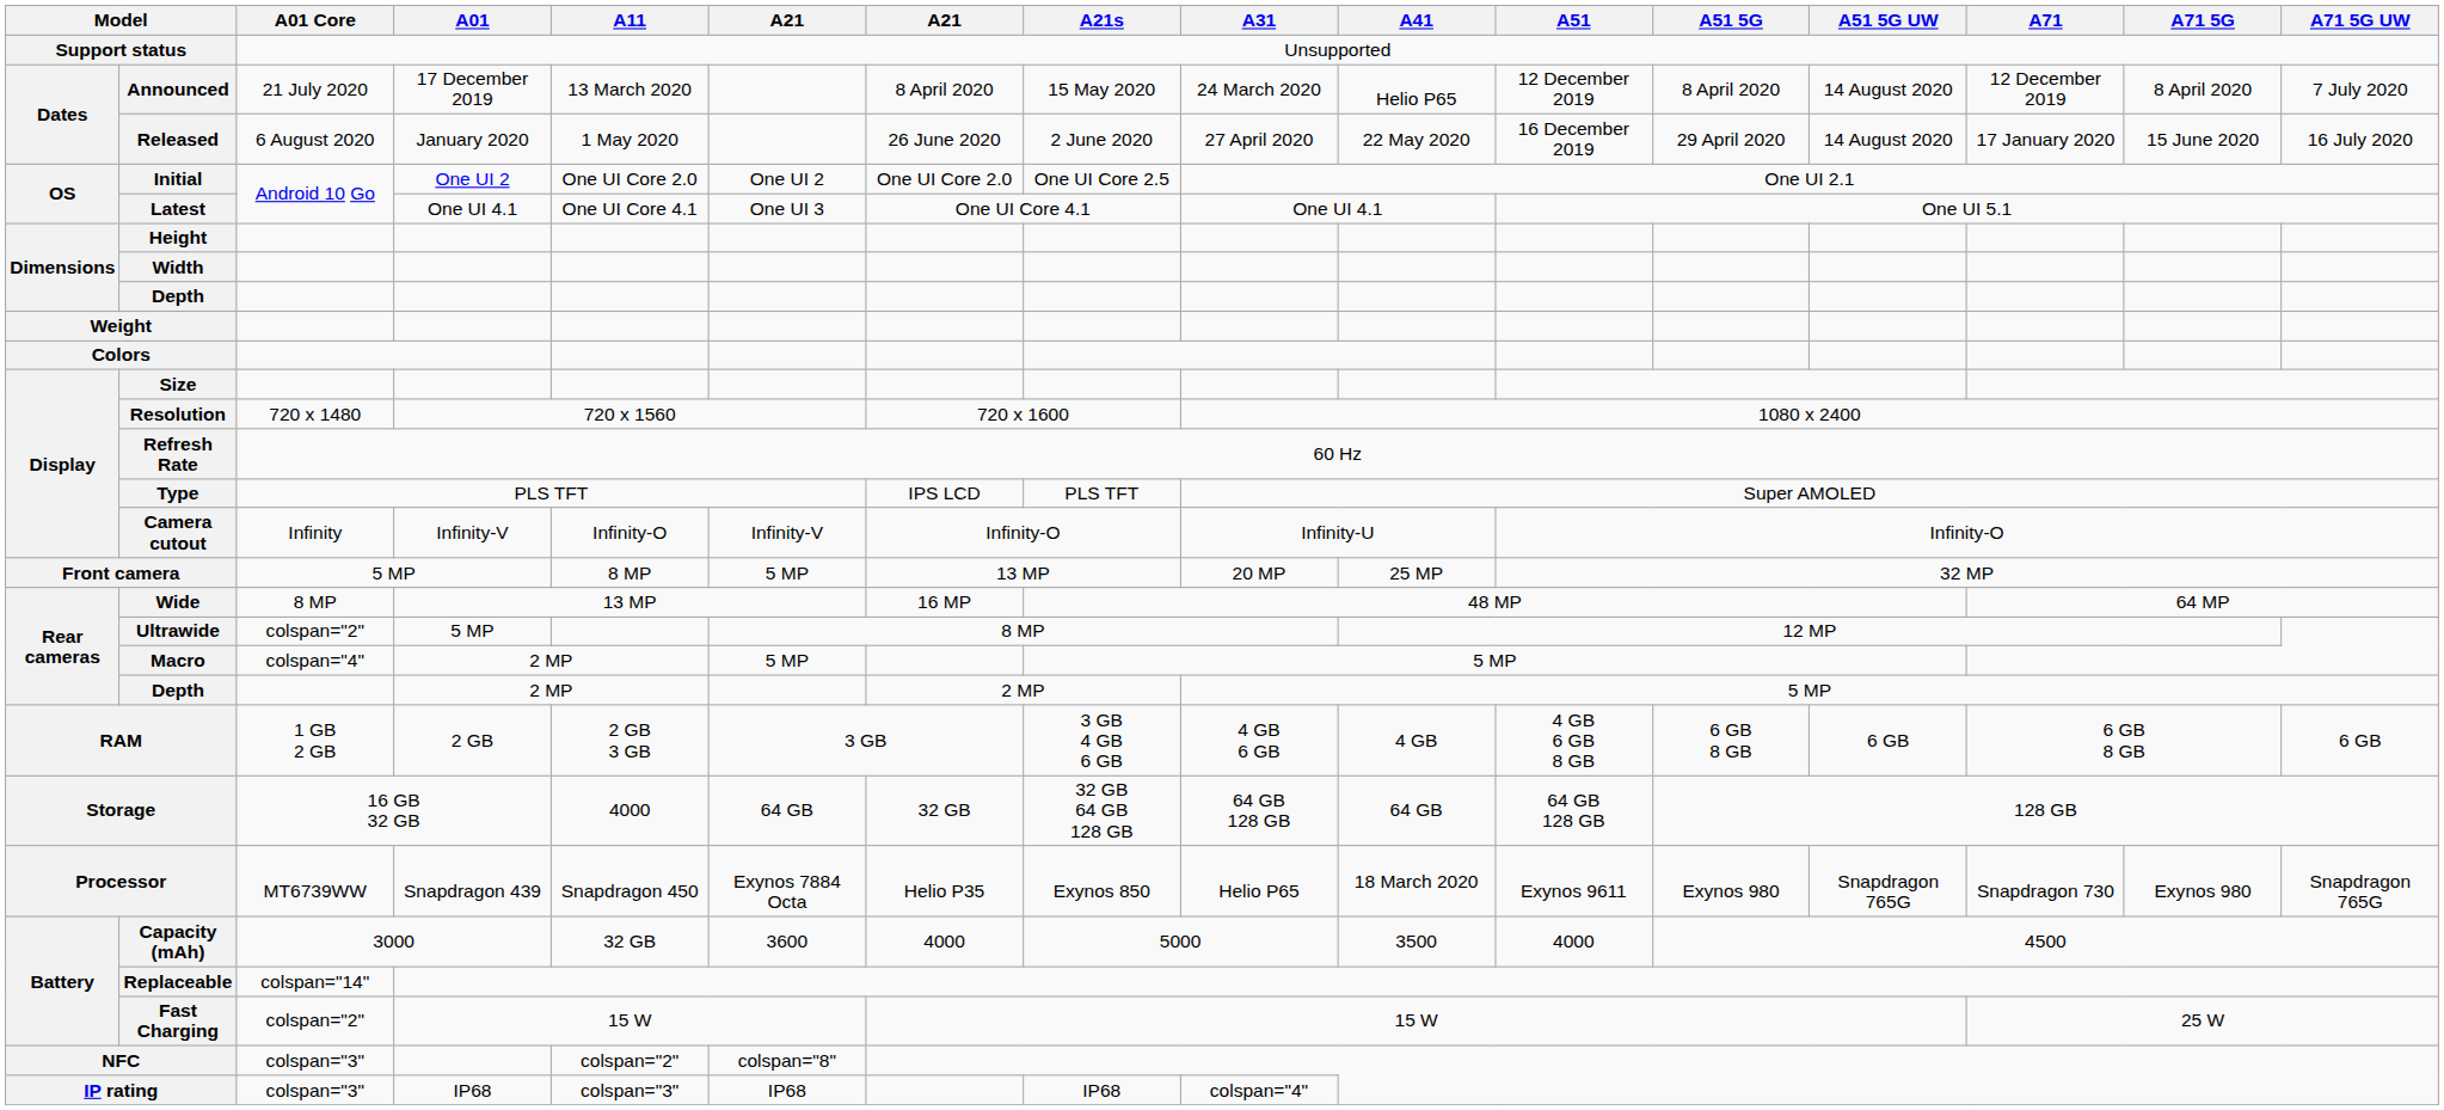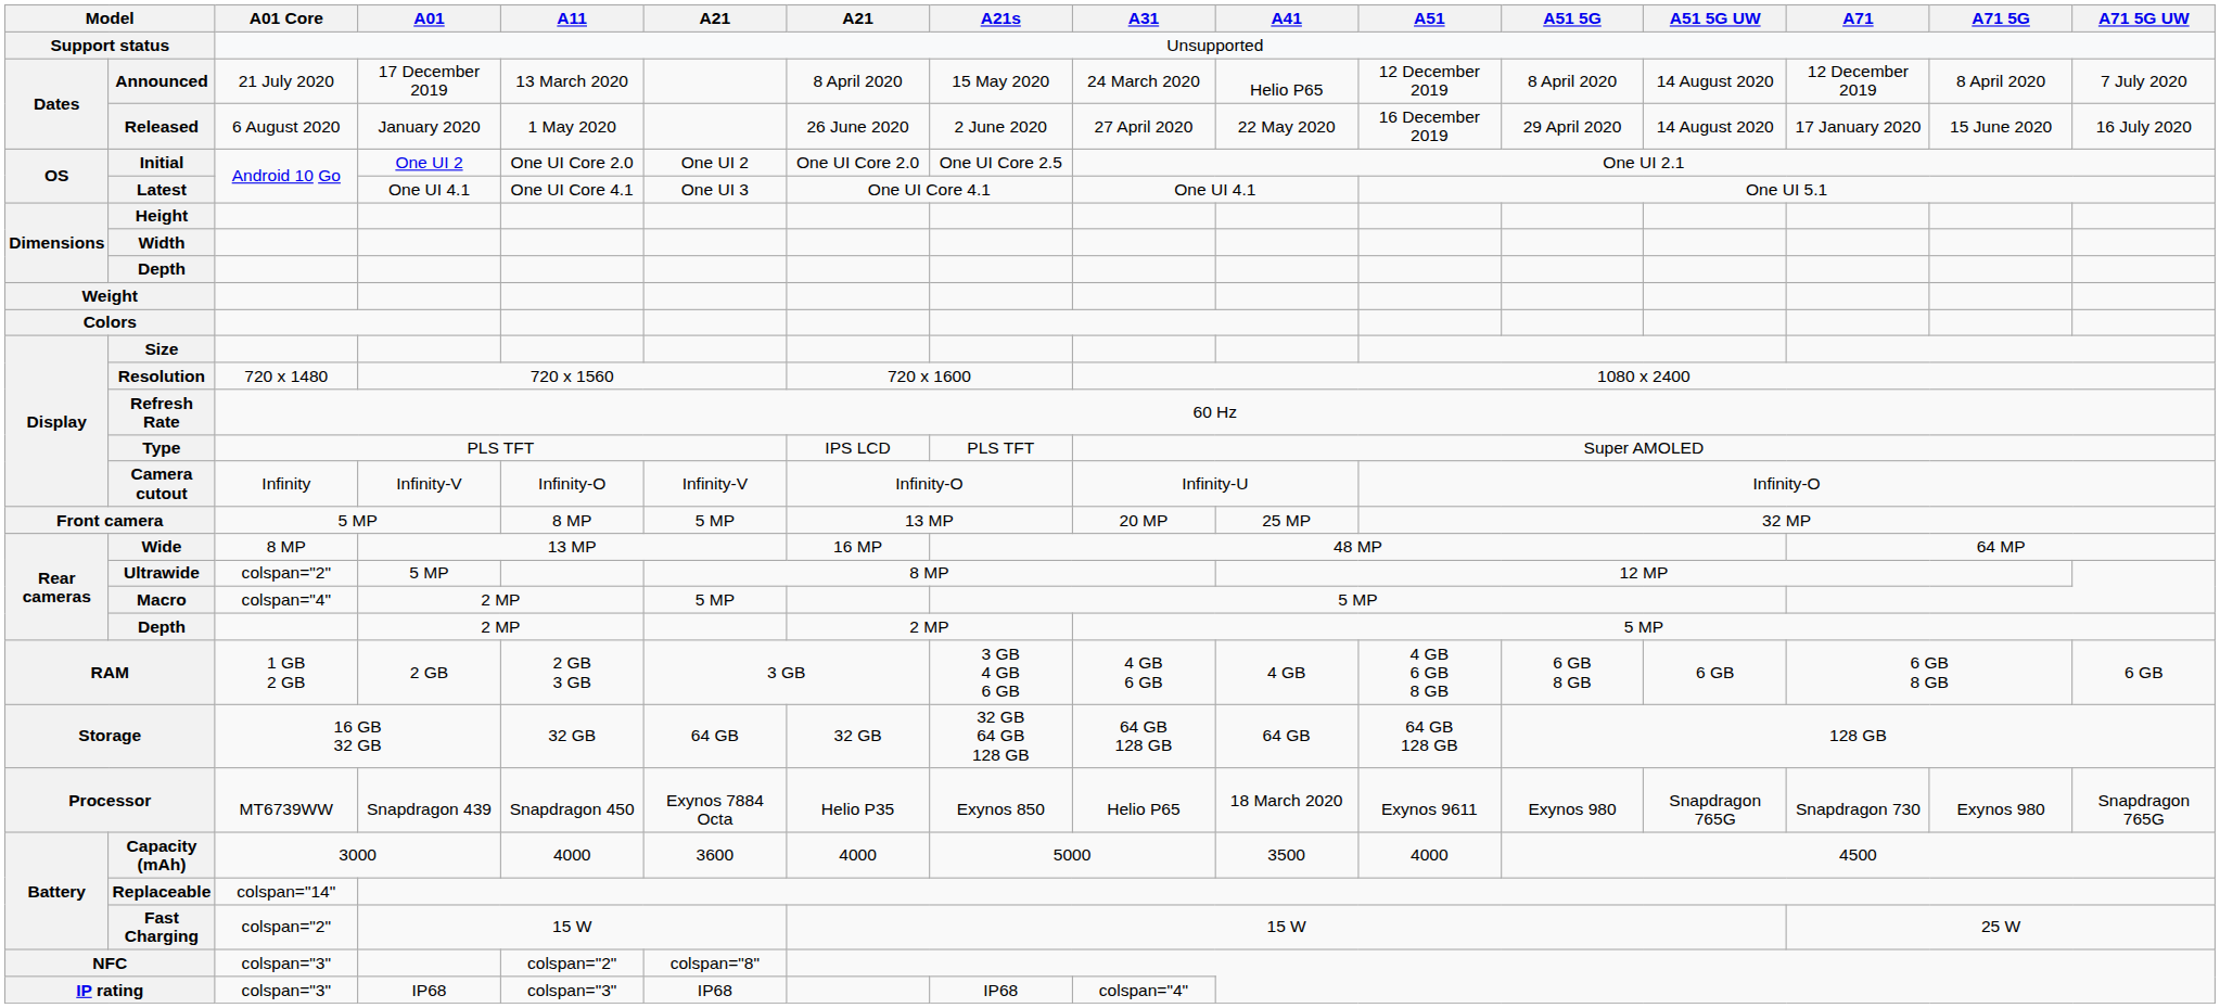Storage | A11: 4000 -> 32 GB
Capacity (mAh) | A11: 32 GB -> 4000
